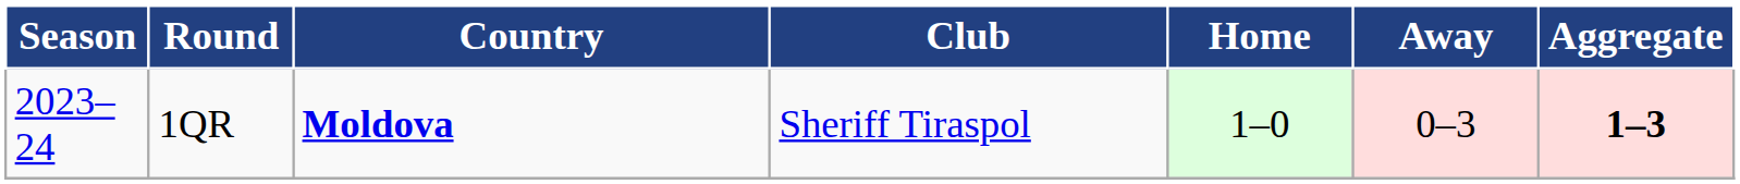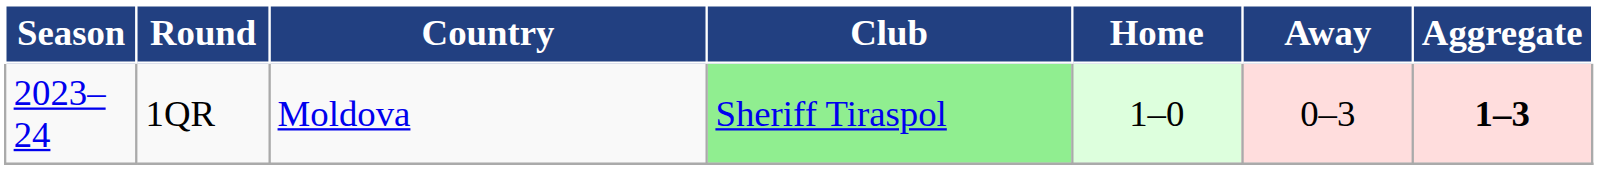1QR | Country: bold -> normal
1QR | Club: no background -> lightgreen background
